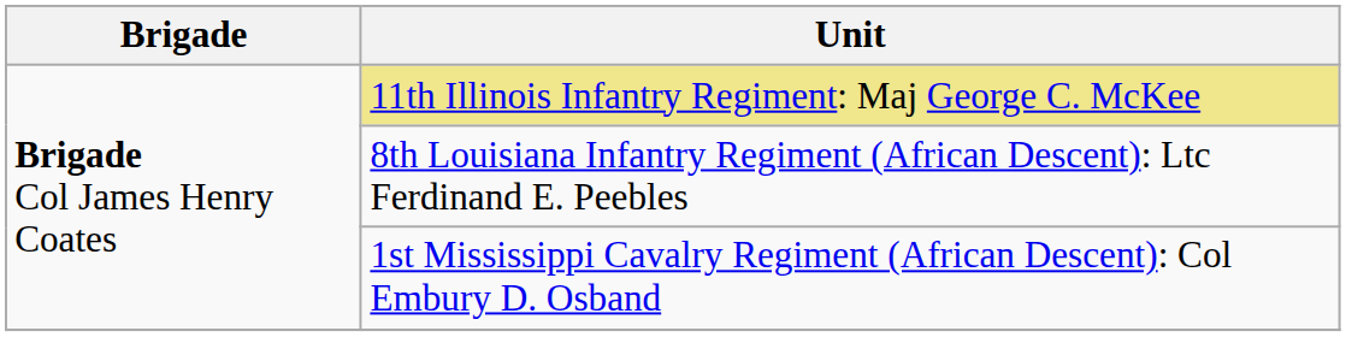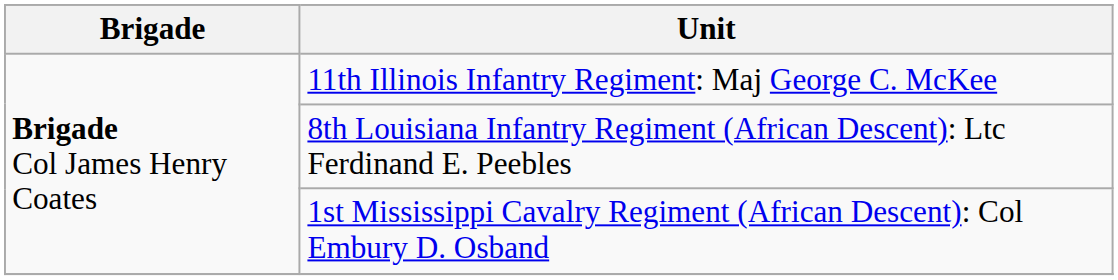11th Illinois Infantry Regiment: Maj George C. McKee | Unit: khaki background -> no background
